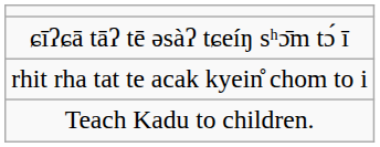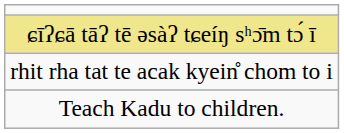row 2 | column 1: no background -> khaki background
